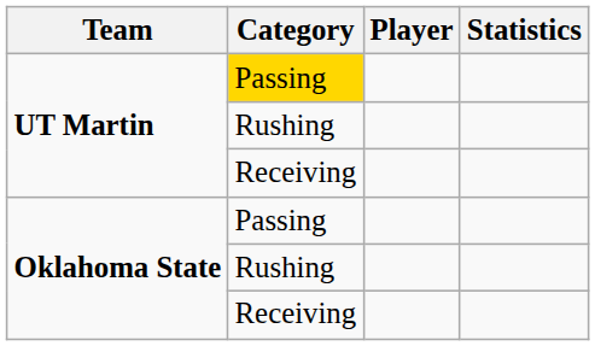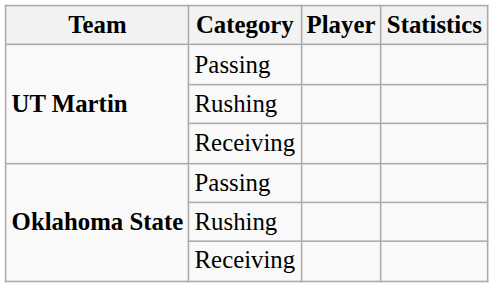UT Martin / Passing | Category: gold background -> no background
